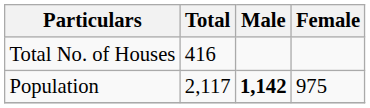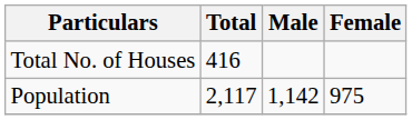Population | Male: bold -> normal
